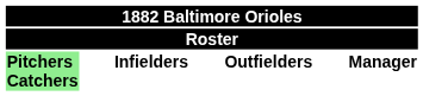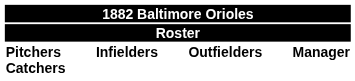Pitchers Catchers | column 1: lightgreen background -> no background
